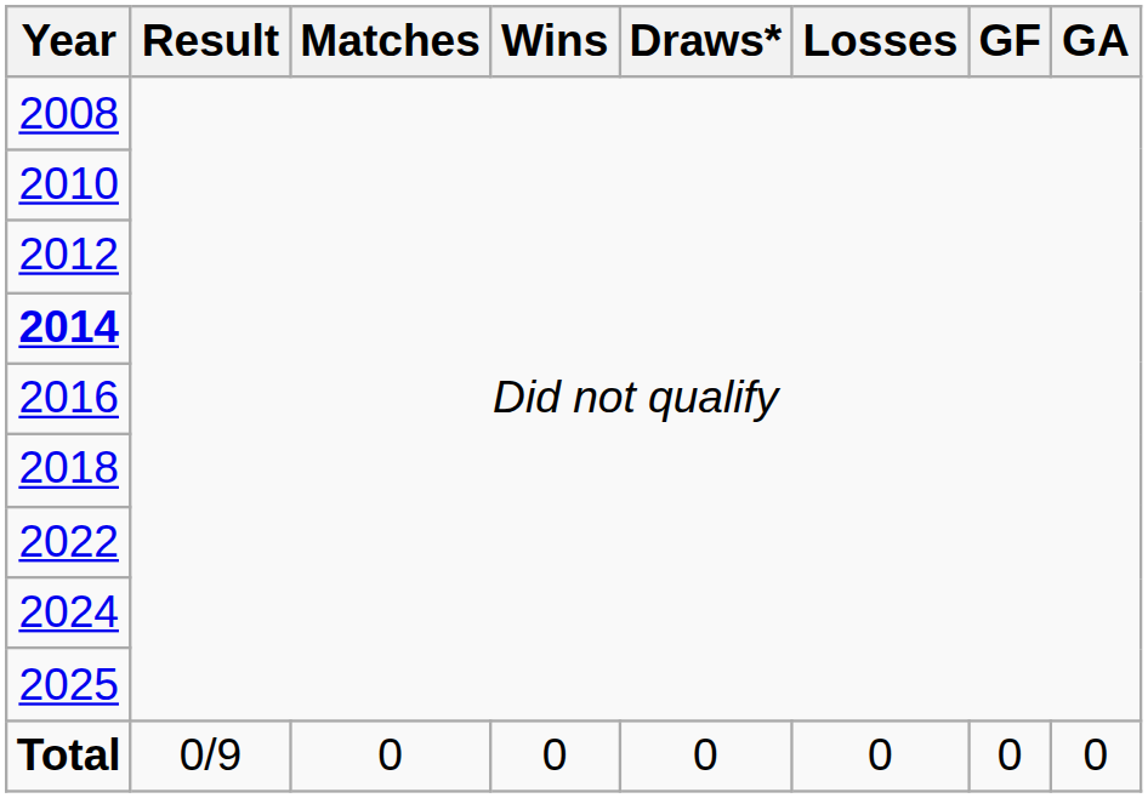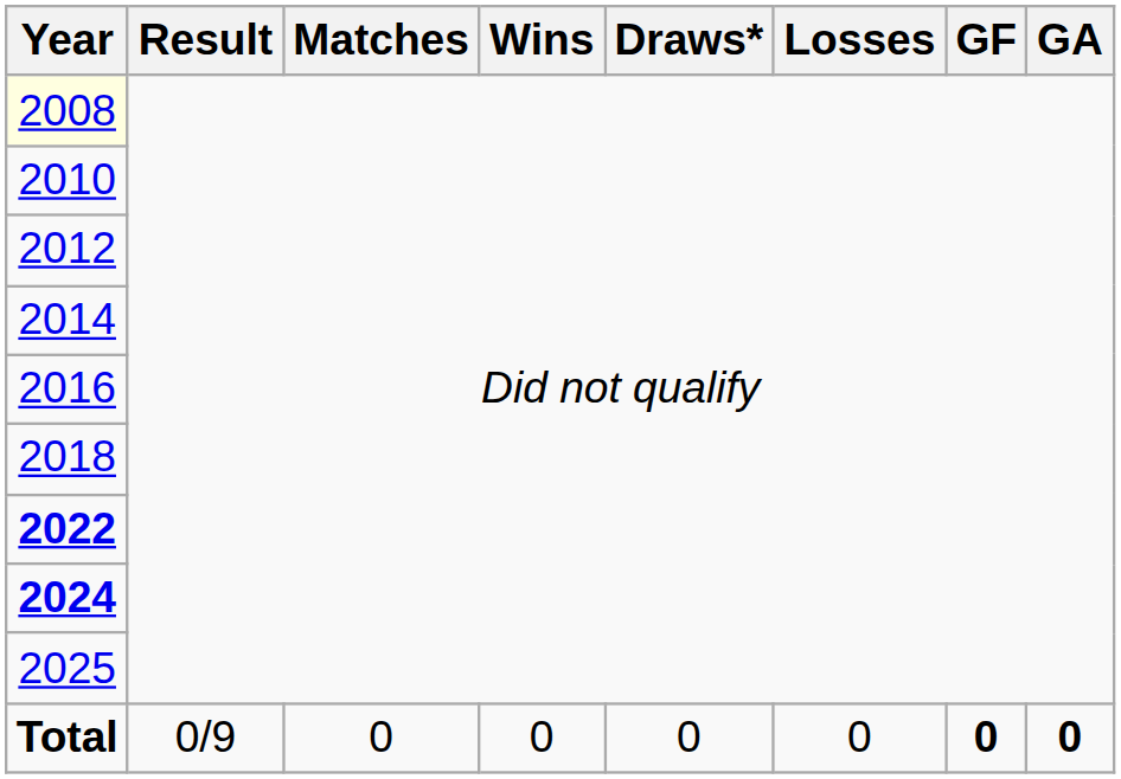2008 | Year: no background -> lightyellow background
2014 | Year: bold -> normal
2022 | Year: normal -> bold
2024 | Year: normal -> bold
Total | GF: normal -> bold
Total | GA: normal -> bold
